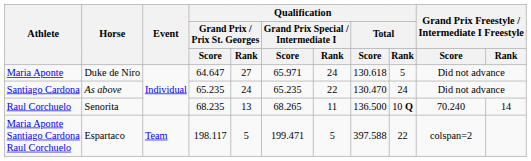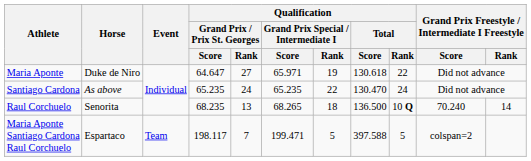Maria Aponte | Qualification / Grand Prix Special / Intermediate I / Rank: 24 -> 19
Maria Aponte | Qualification / Total / Rank: 5 -> 22
Raul Corchuelo | Qualification / Grand Prix Special / Intermediate I / Rank: 11 -> 18
Maria Aponte Santiago Cardona Raul Corchuelo | Qualification / Grand Prix / Prix St. Georges / Rank: 5 -> 7
Maria Aponte Santiago Cardona Raul Corchuelo | Qualification / Total / Rank: 22 -> 5
